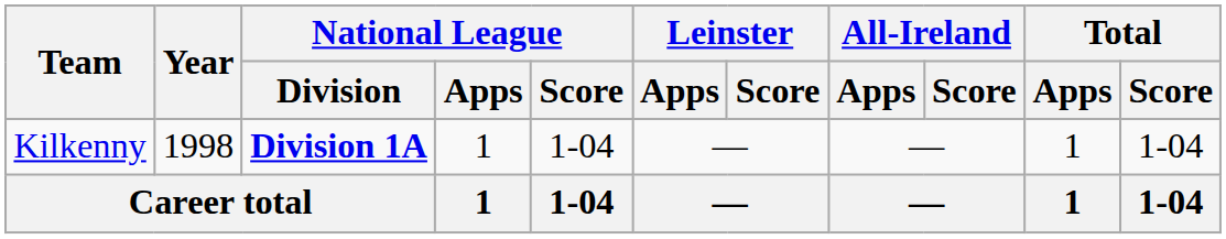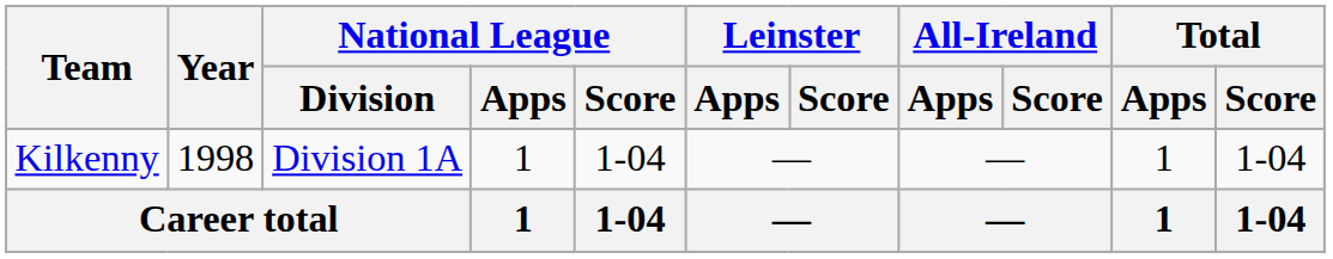Kilkenny | National League / Division: bold -> normal
